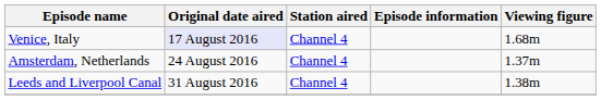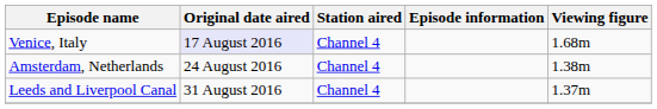Amsterdam, Netherlands | Viewing figure: 1.37m -> 1.38m
Leeds and Liverpool Canal | Viewing figure: 1.38m -> 1.37m
